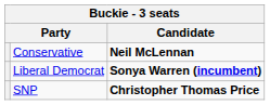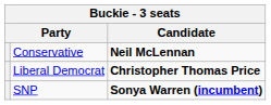Liberal Democrat | Candidate: Sonya Warren (incumbent) -> Christopher Thomas Price
SNP | Candidate: Christopher Thomas Price -> Sonya Warren (incumbent)
